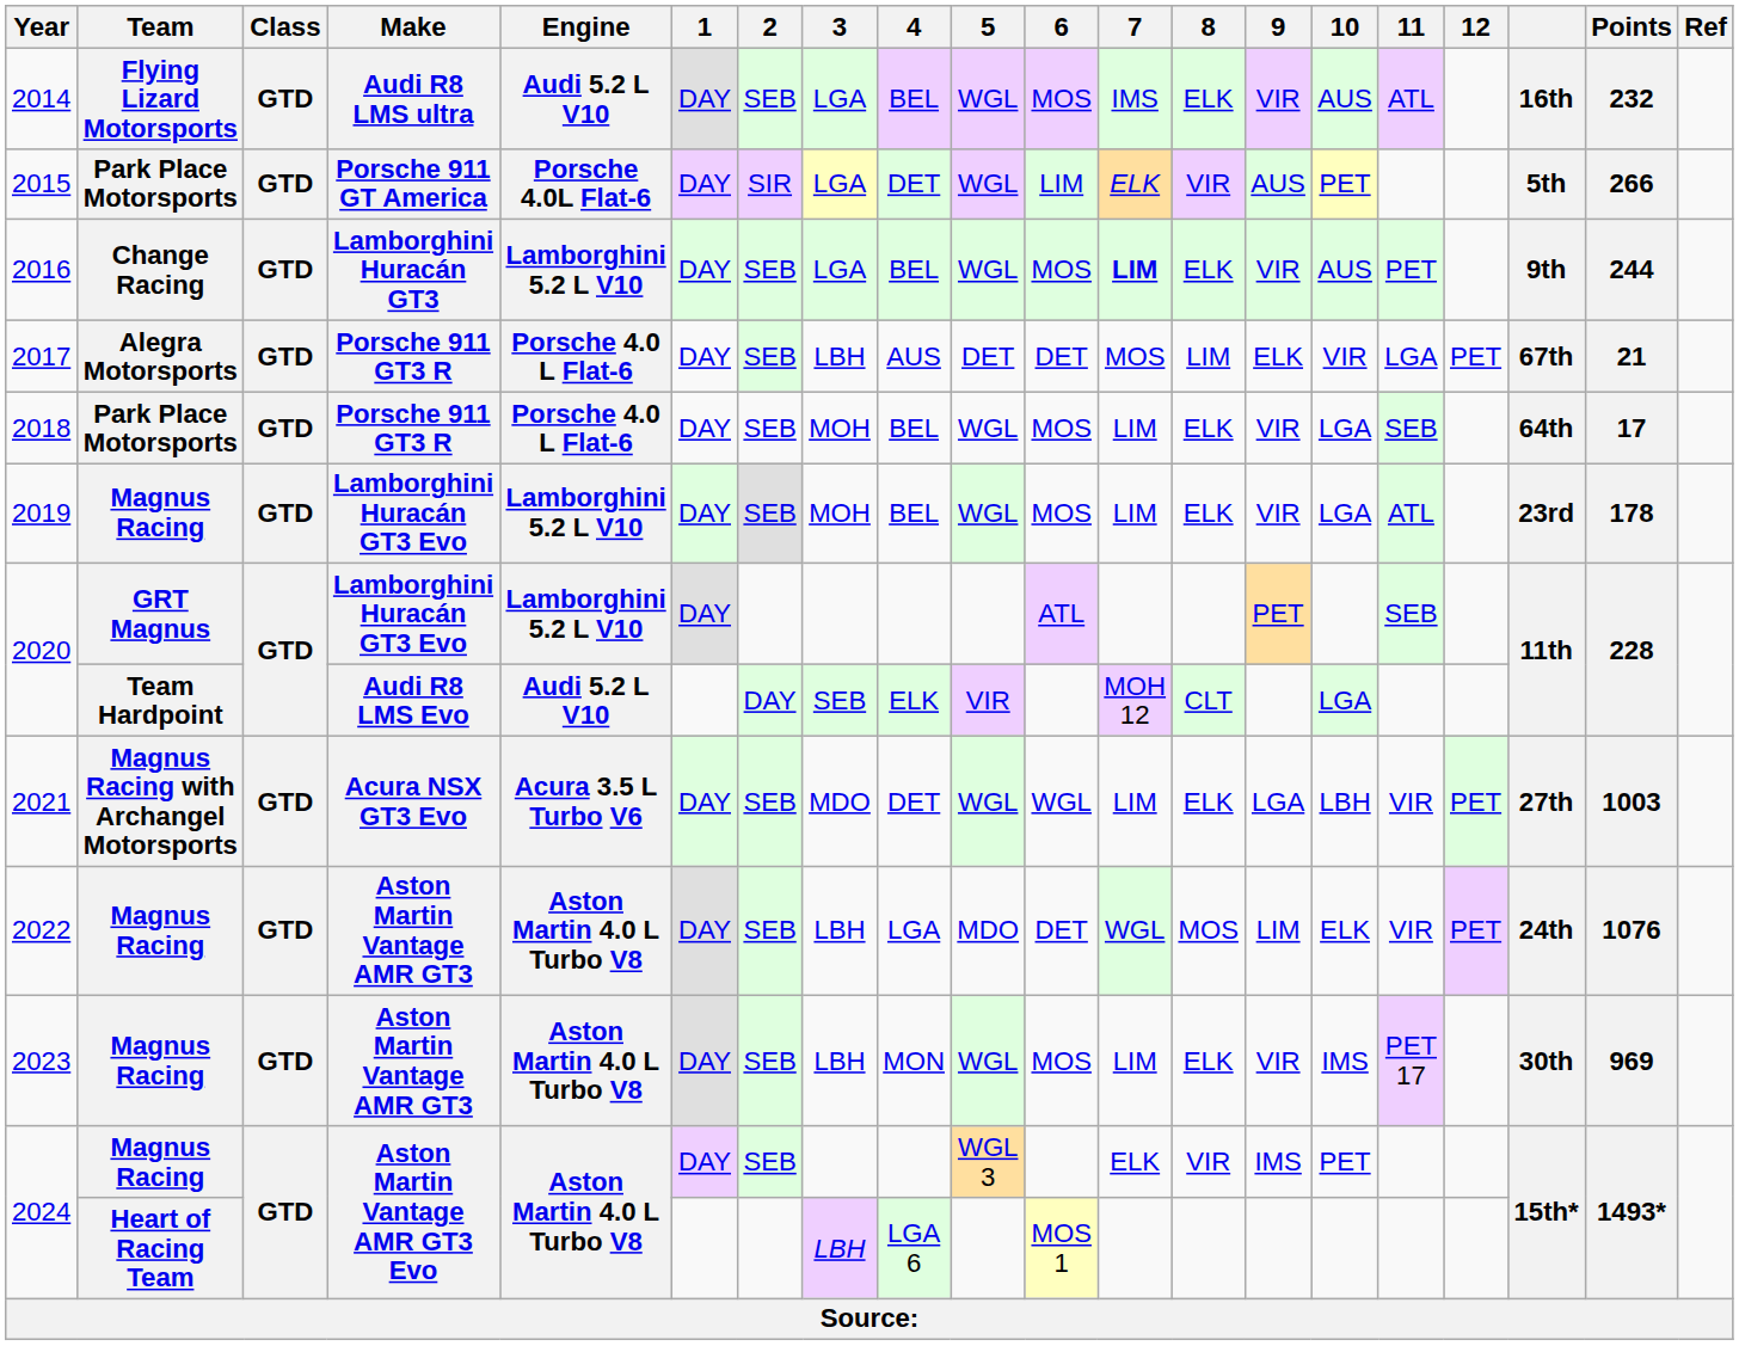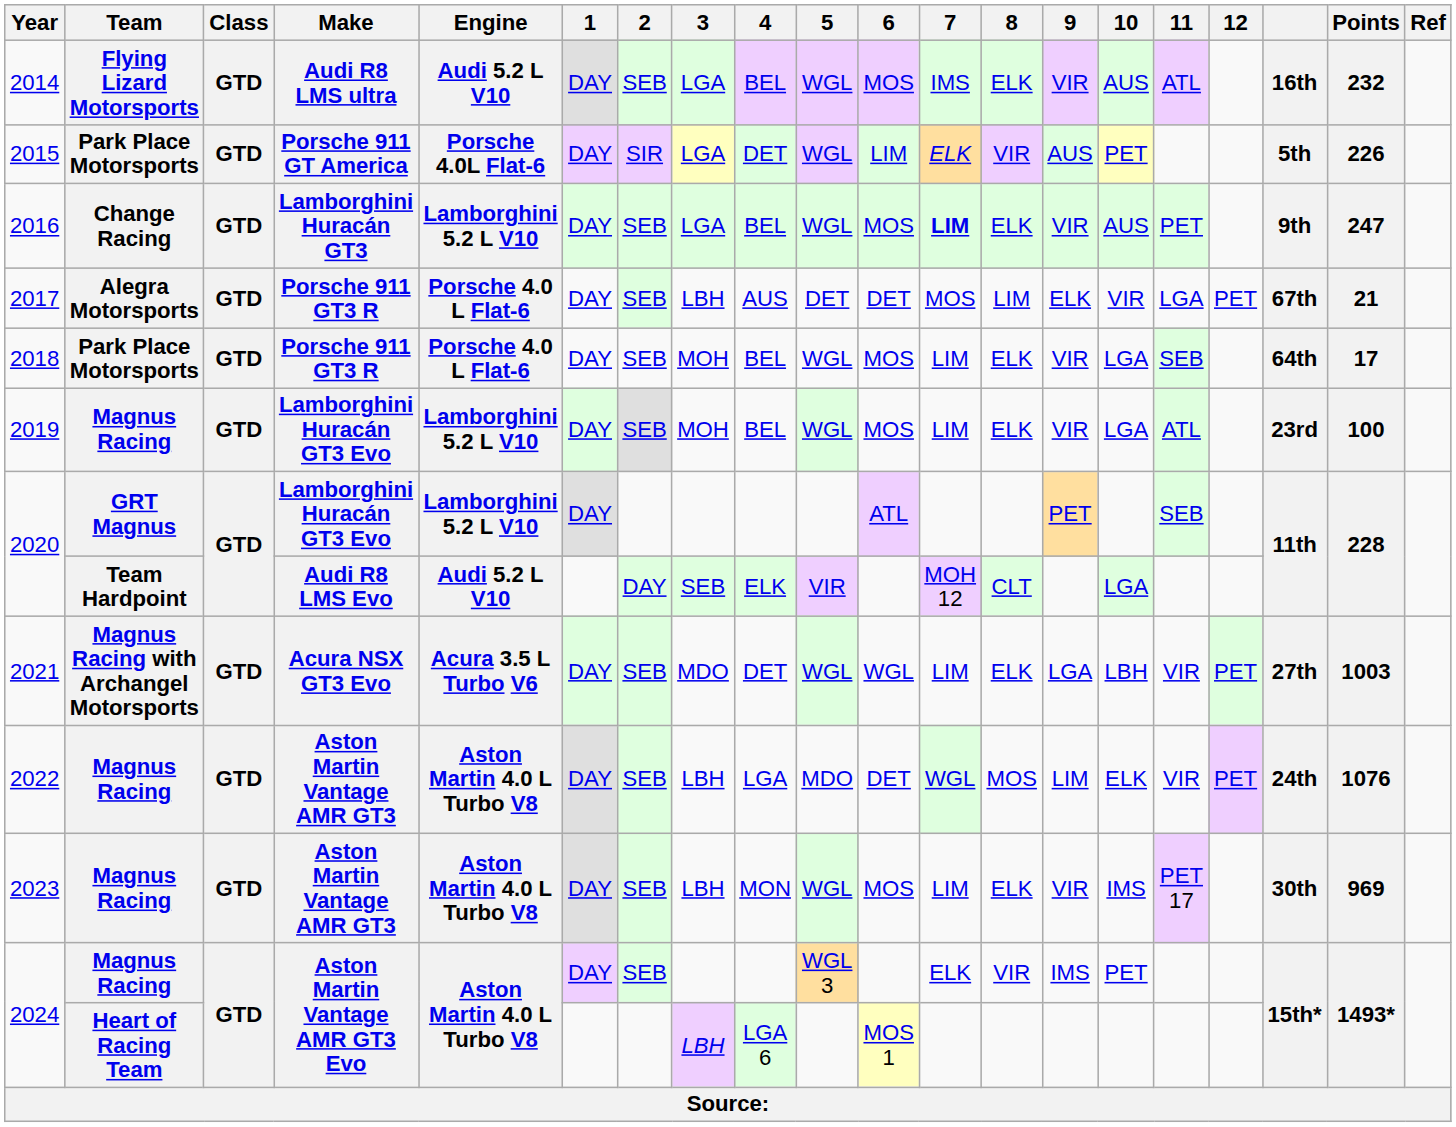2015 | Points: 266 -> 226
2016 | Points: 244 -> 247
2019 | Points: 178 -> 100
